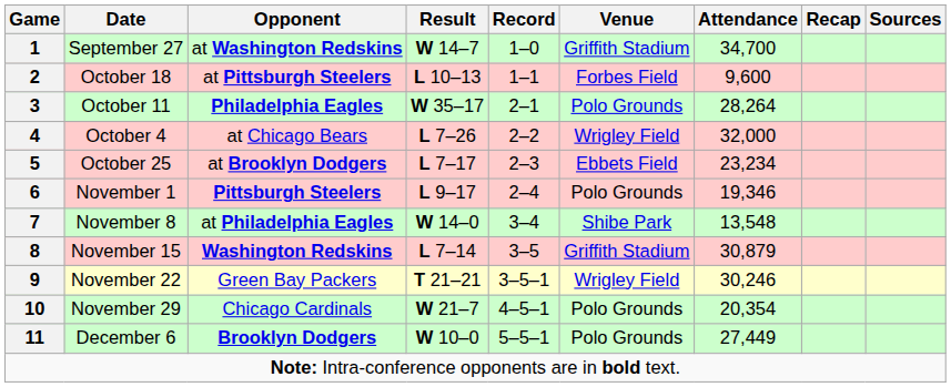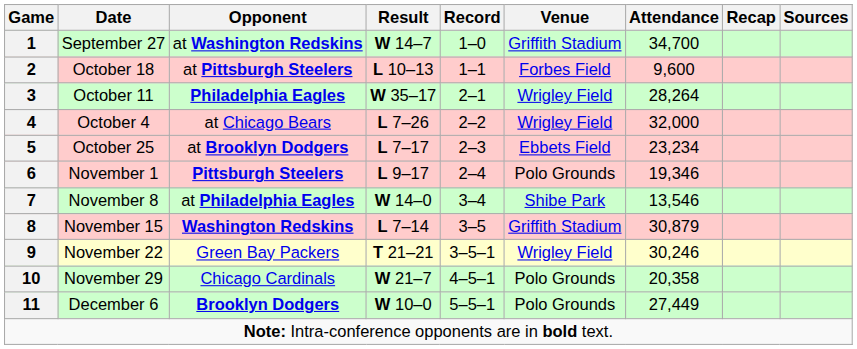3 | Venue: Polo Grounds -> Wrigley Field
7 | Attendance: 13,548 -> 13,546
10 | Attendance: 20,354 -> 20,358
